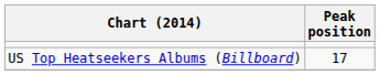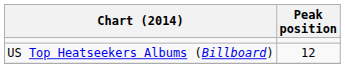row 3 | Peak position: 17 -> 12
